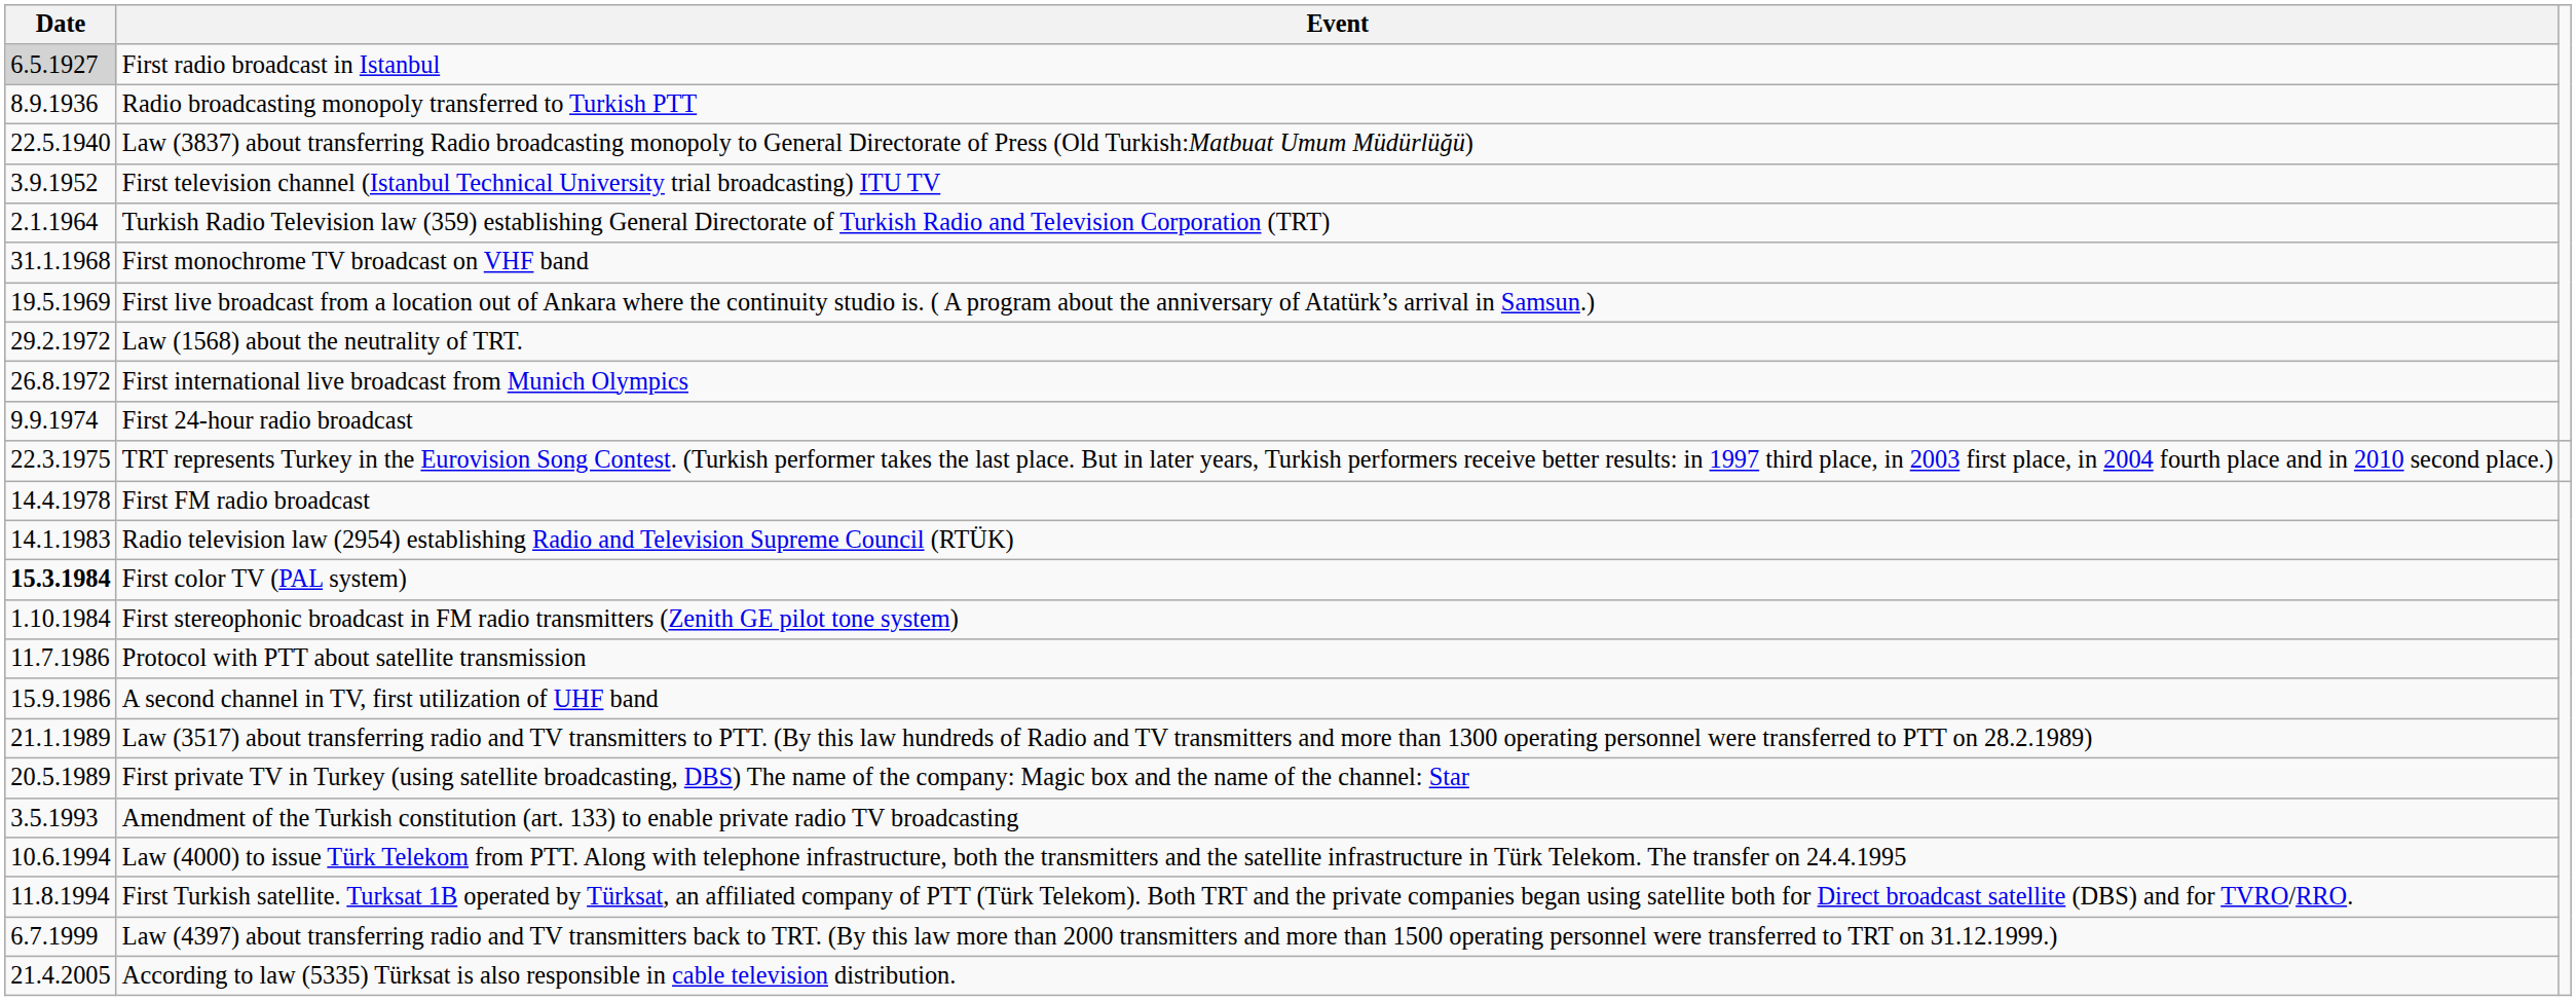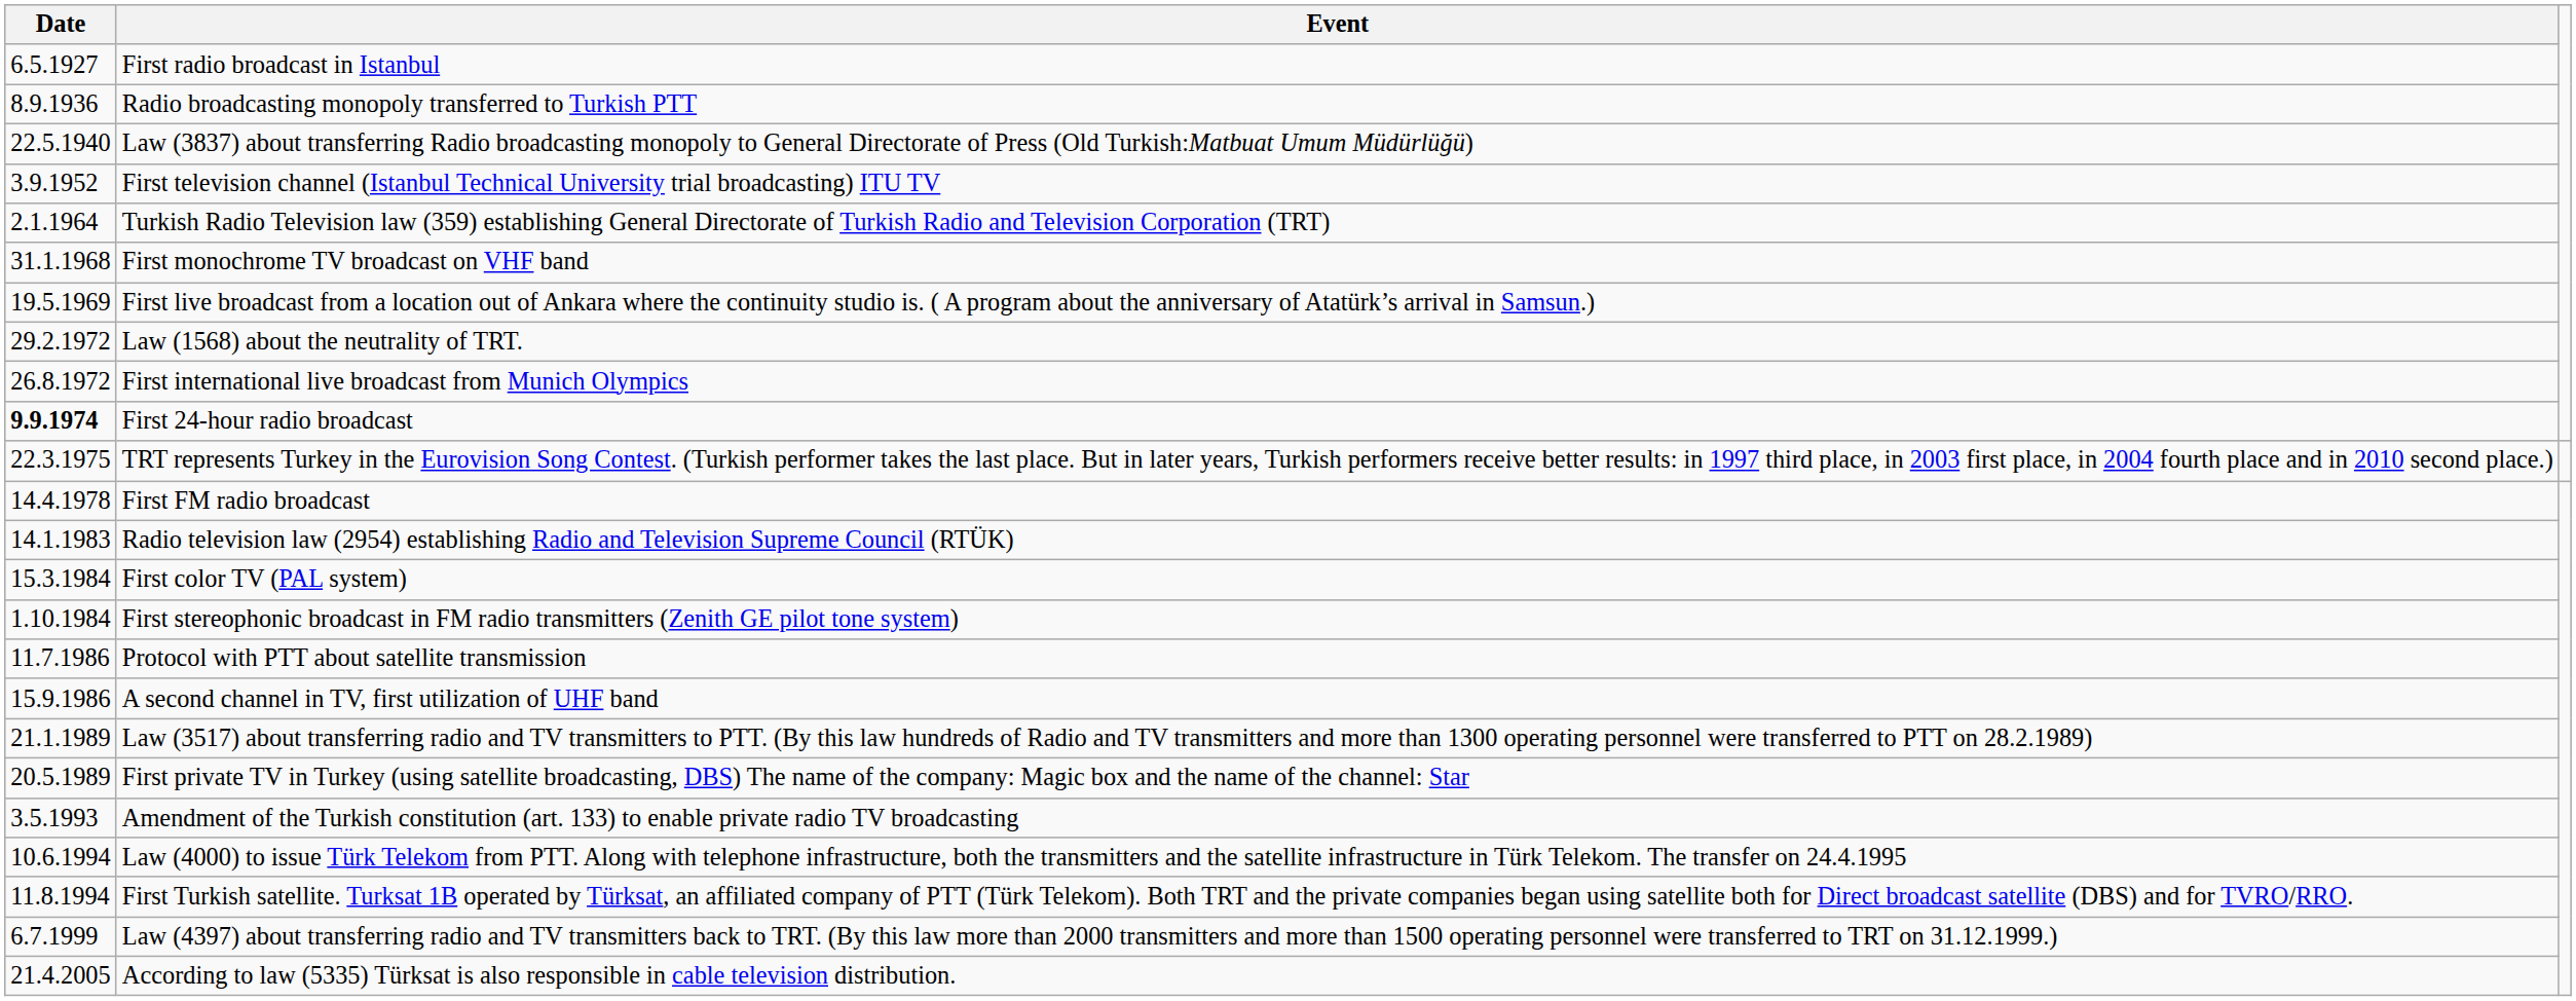First radio broadcast in Istanbul | Date: lightgrey background -> no background
First 24-hour radio broadcast | Date: normal -> bold
First color TV (PAL system) | Date: bold -> normal
